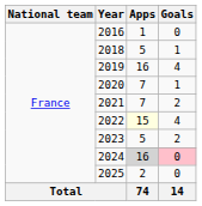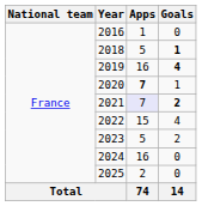2018 | Goals: normal -> bold
2019 | Goals: normal -> bold
2020 | Apps: normal -> bold
2021 | Apps: no background -> lavender background
2021 | Goals: normal -> bold
2022 | Apps: lightyellow background -> no background
2024 | Apps: lightgrey background -> no background
2024 | Goals: pink background -> no background
